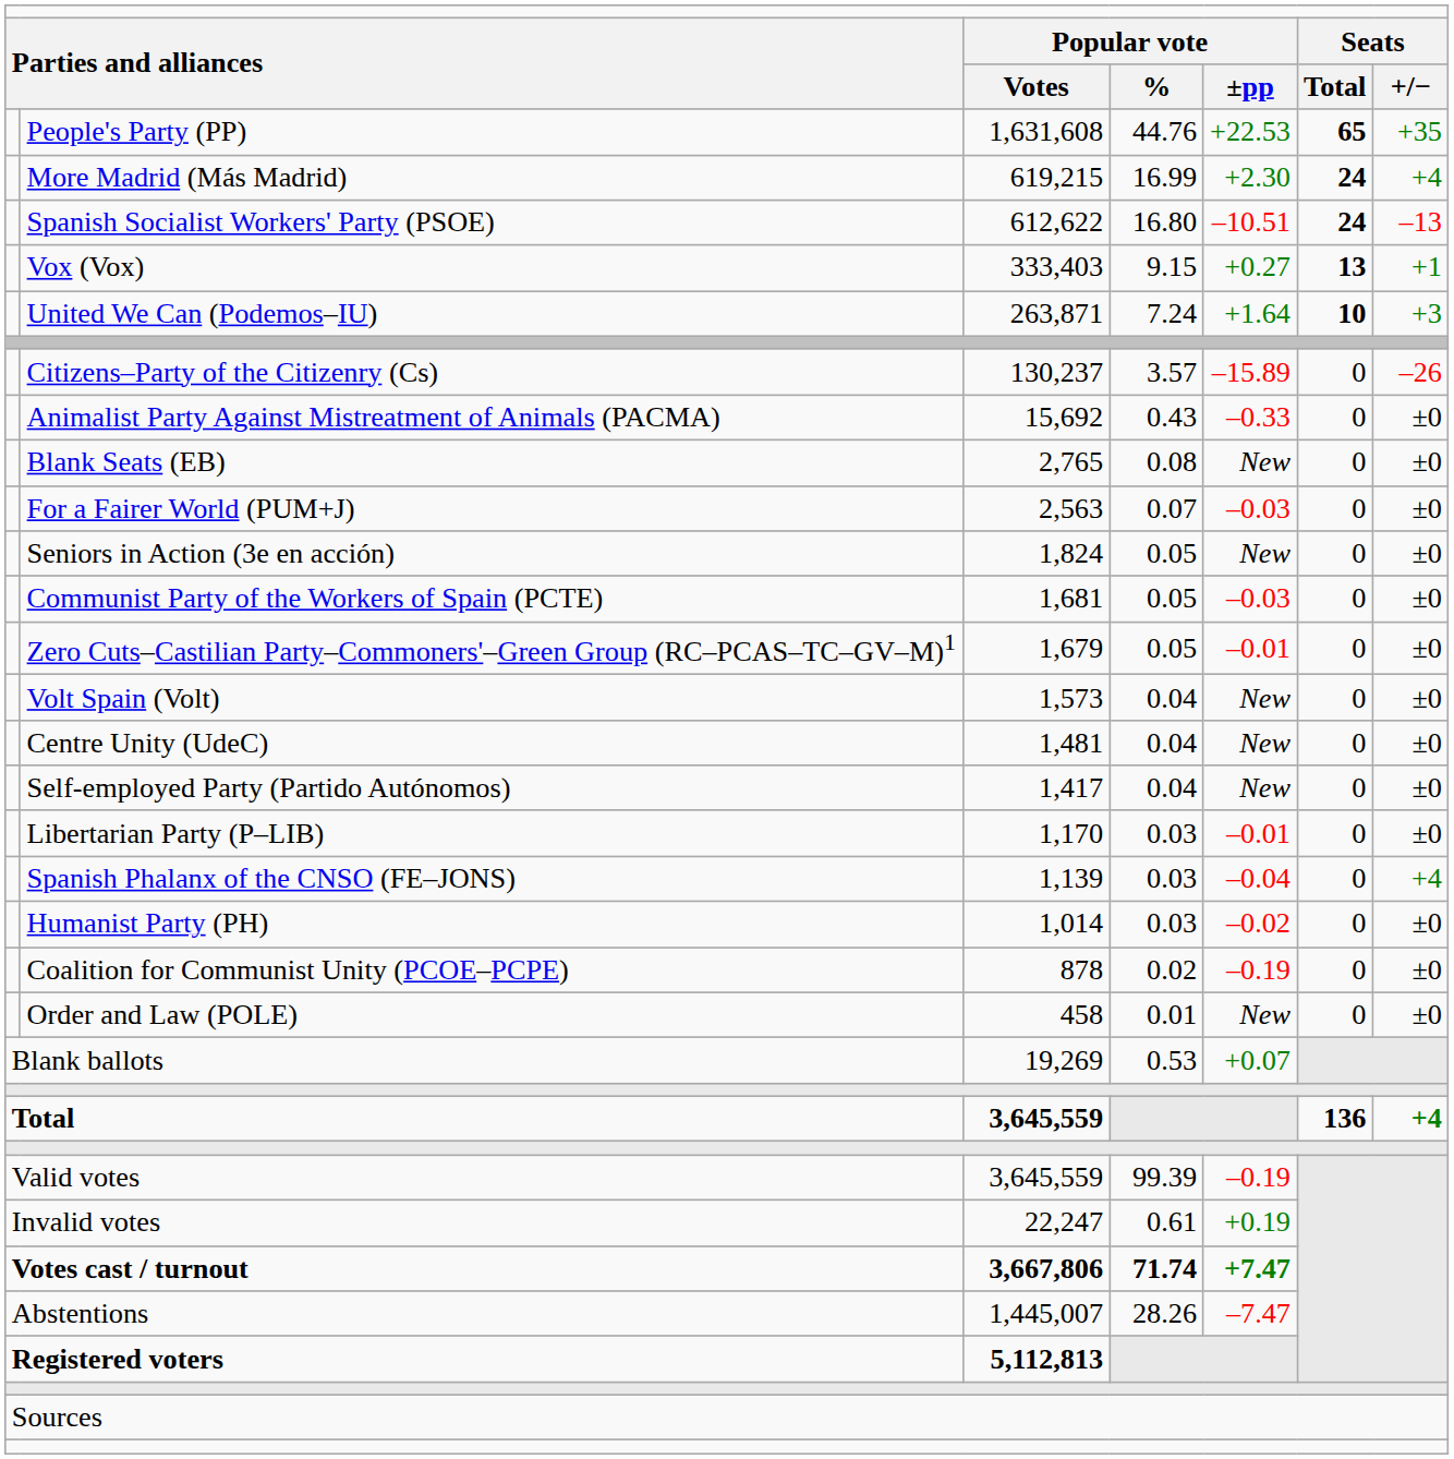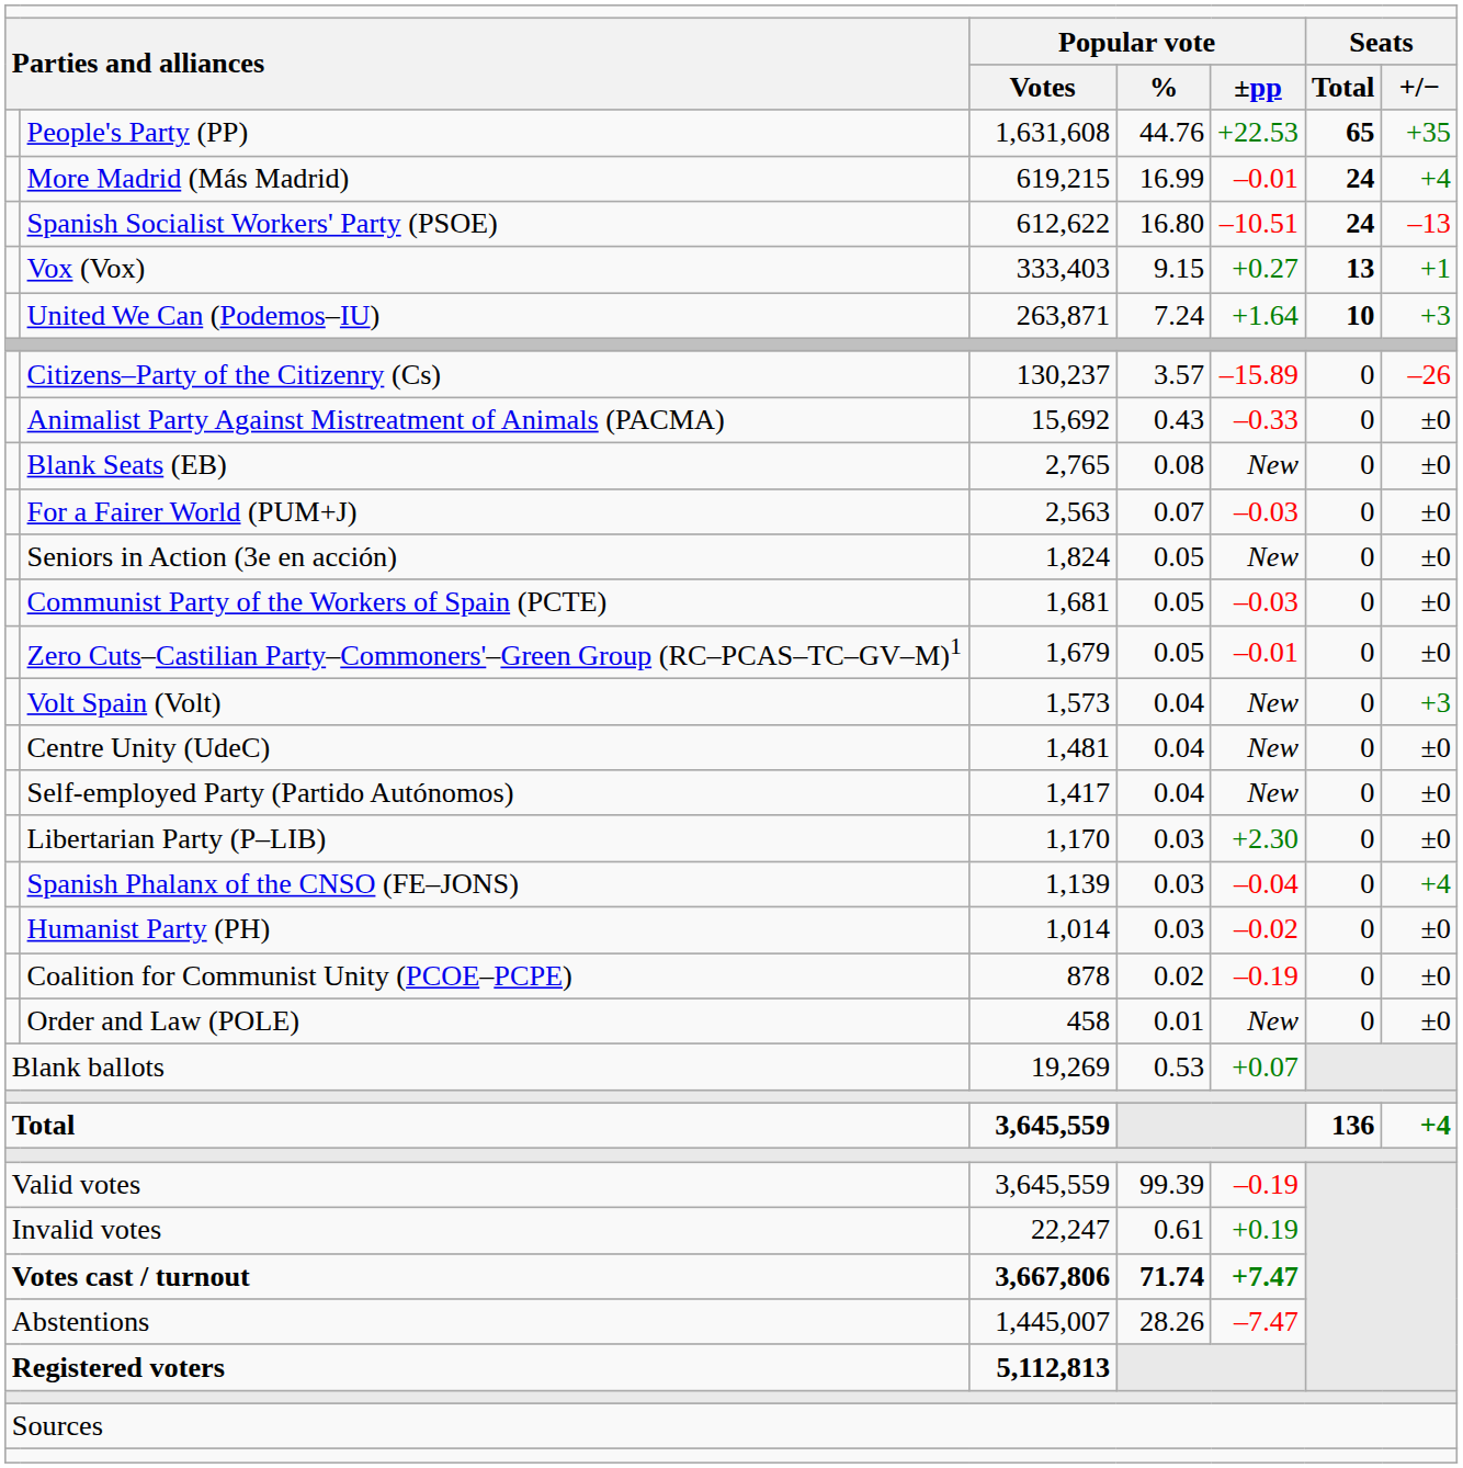More Madrid (Más Madrid) | column 5: +2.30 -> –0.01
Volt Spain (Volt) | column 7: ±0 -> +3
Libertarian Party (P–LIB) | column 5: –0.01 -> +2.30
